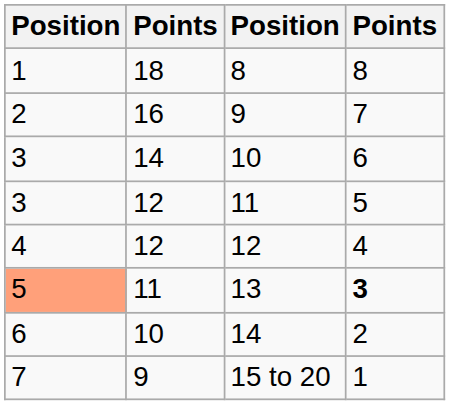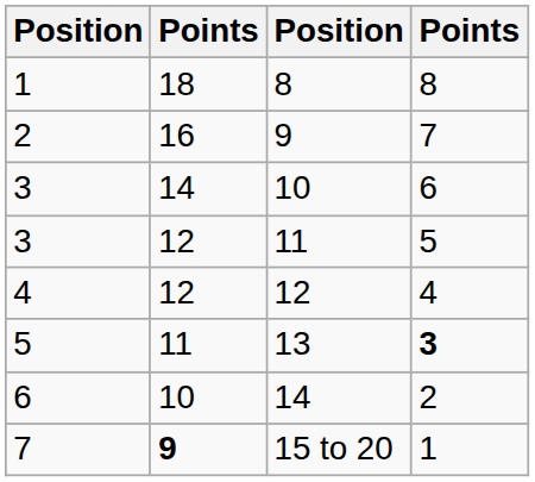13 | column 1: lightsalmon background -> no background
15 to 20 | column 2: normal -> bold
